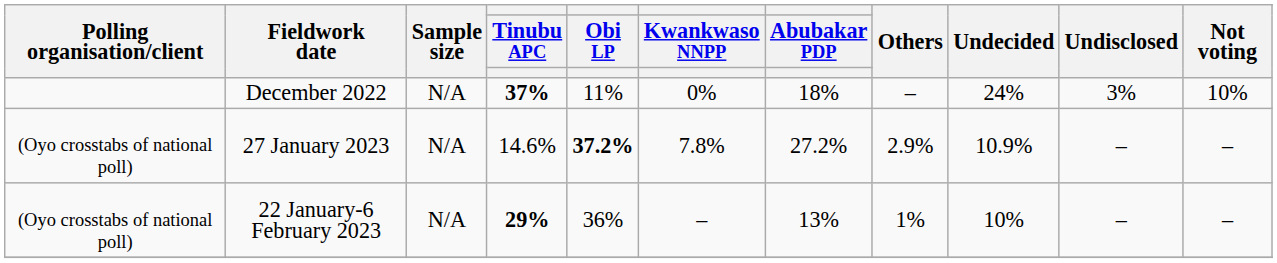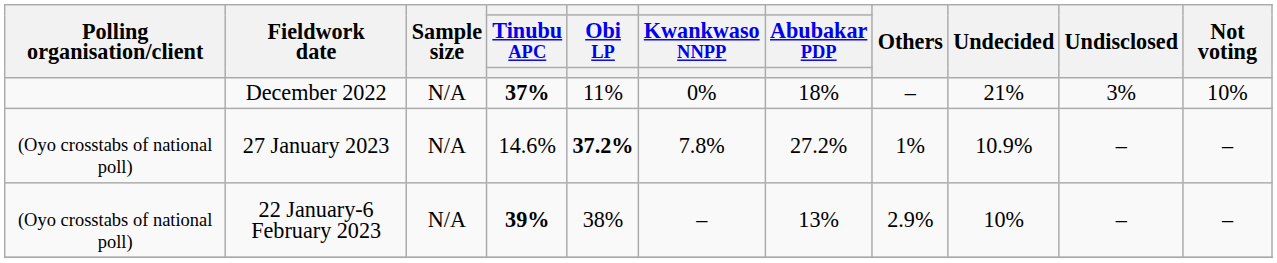December 2022 | Undecided: 24% -> 21%
27 January 2023 | Others: 2.9% -> 1%
22 January-6 February 2023 | Tinubu APC: 29% -> 39%
22 January-6 February 2023 | Obi LP: 36% -> 38%
22 January-6 February 2023 | Others: 1% -> 2.9%
